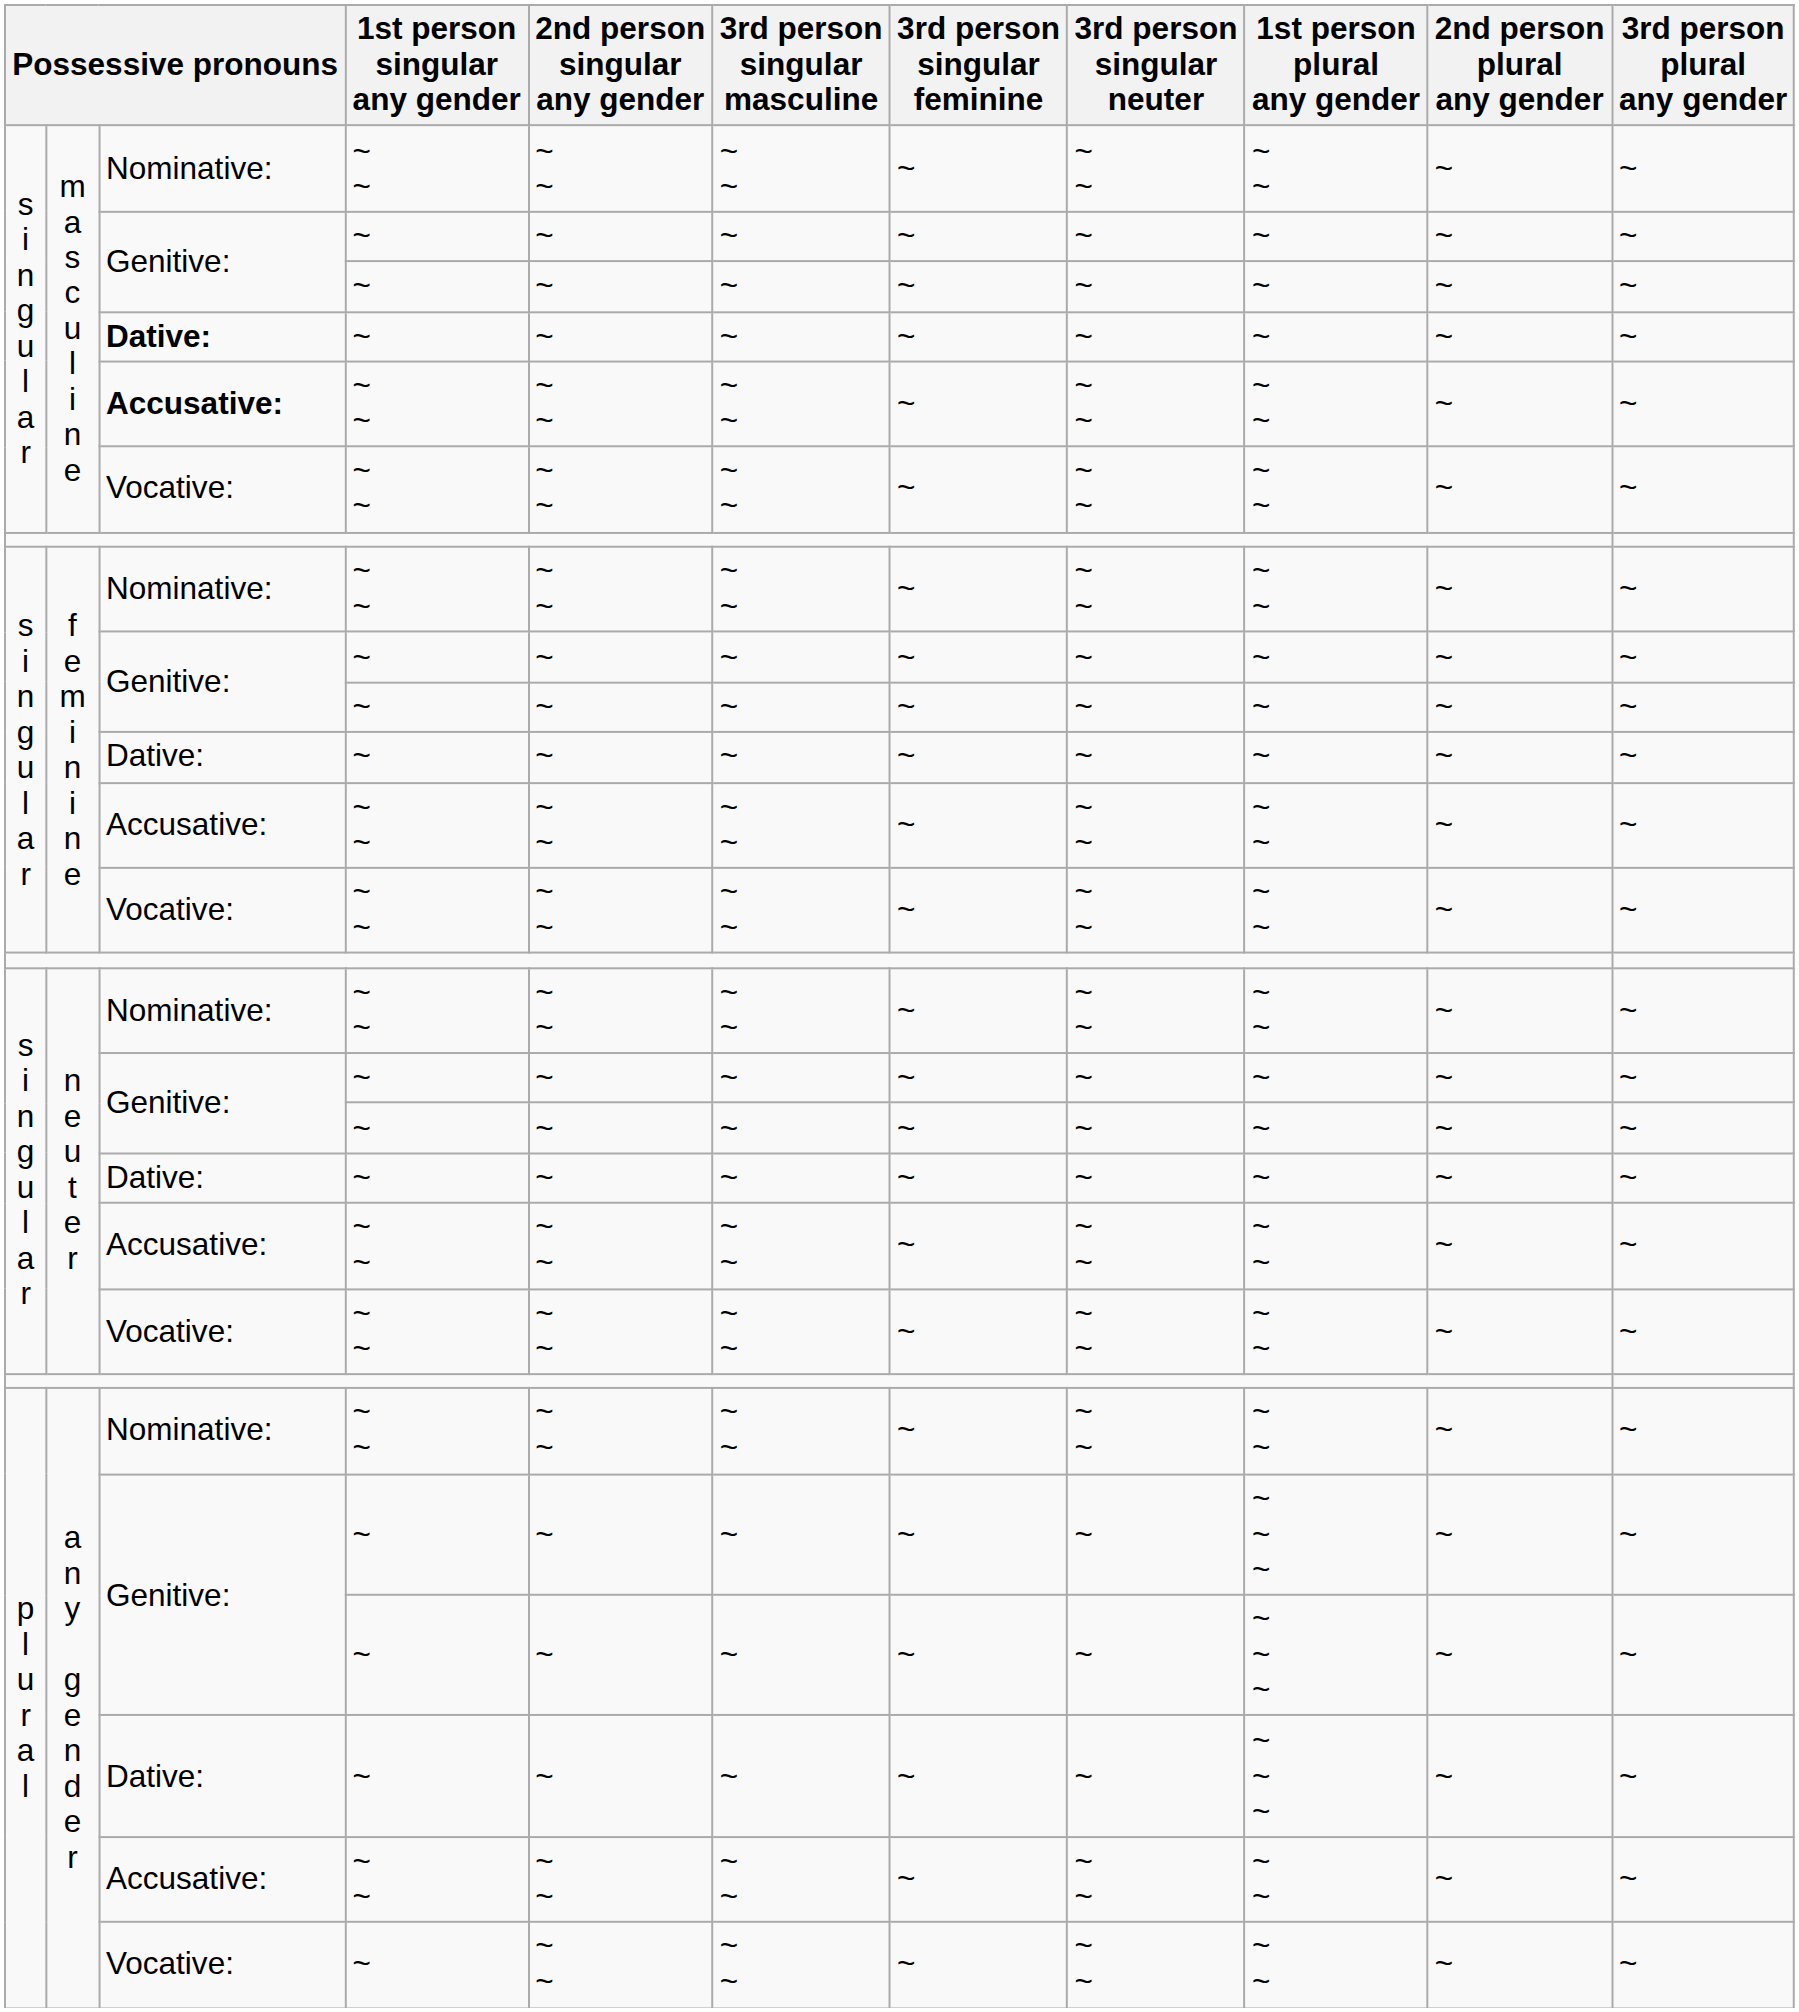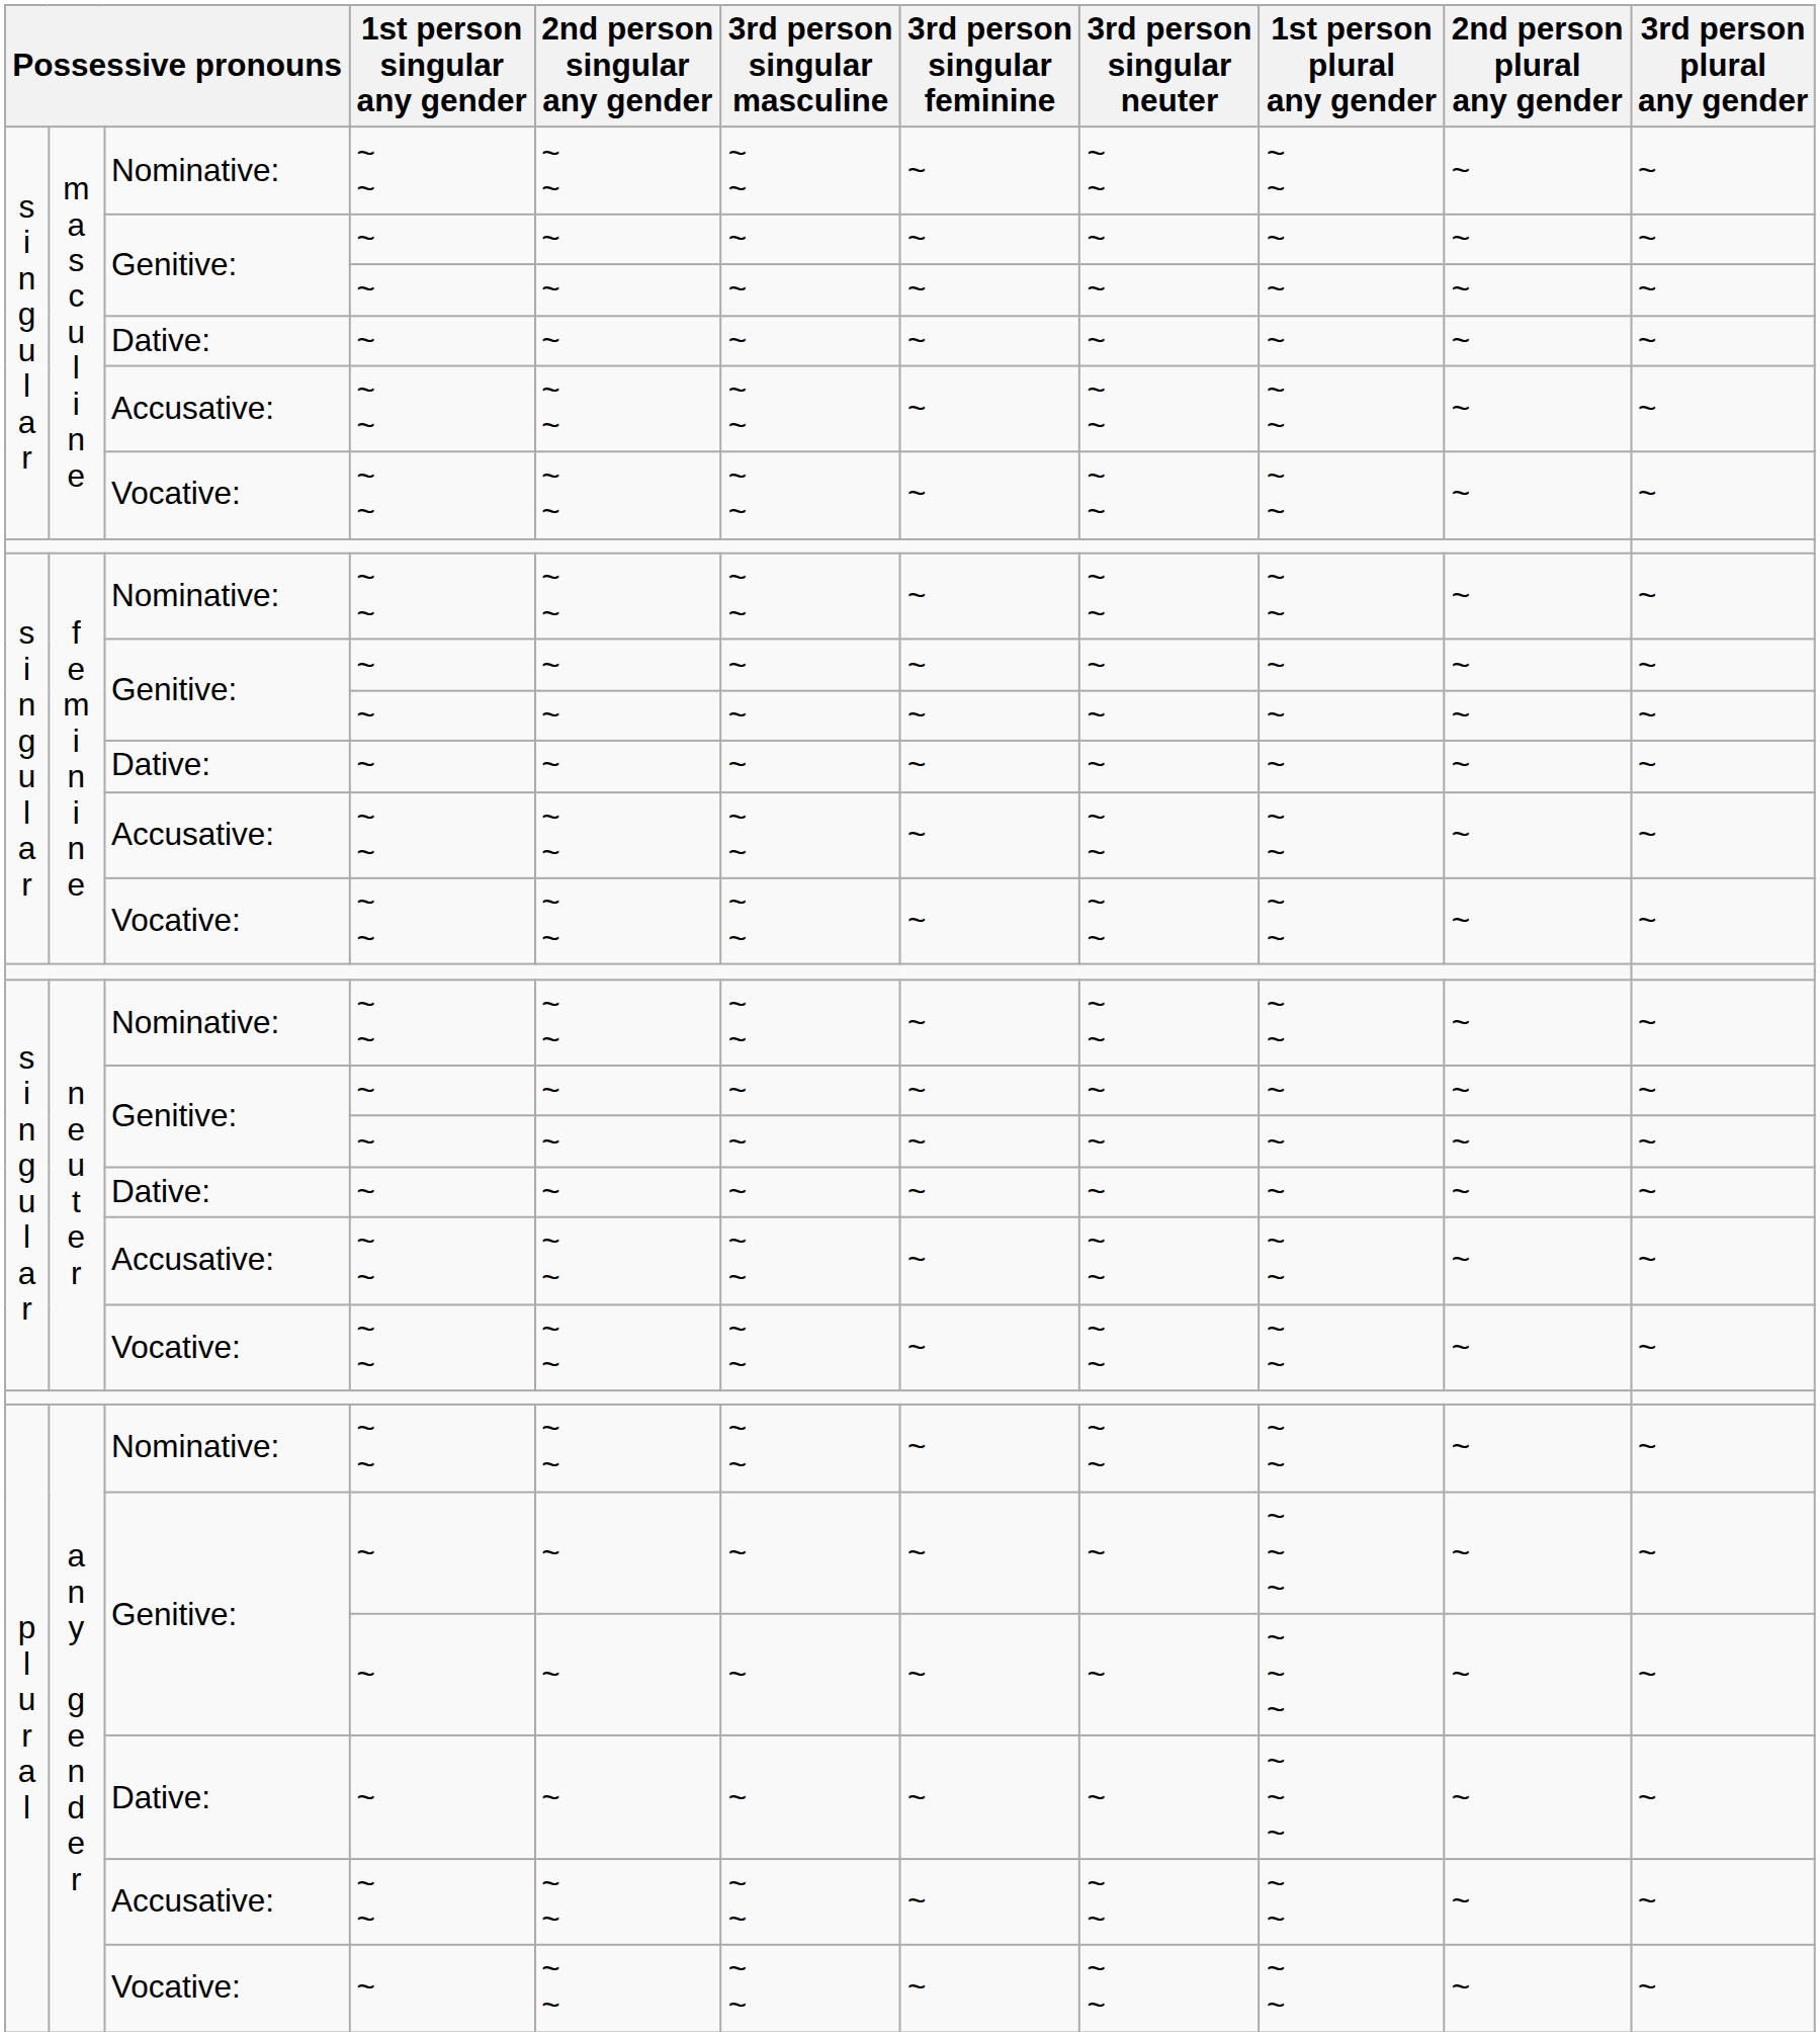m a s c u l i n e / Dative: | column 3: bold -> normal
m a s c u l i n e / Accusative: | column 3: bold -> normal
